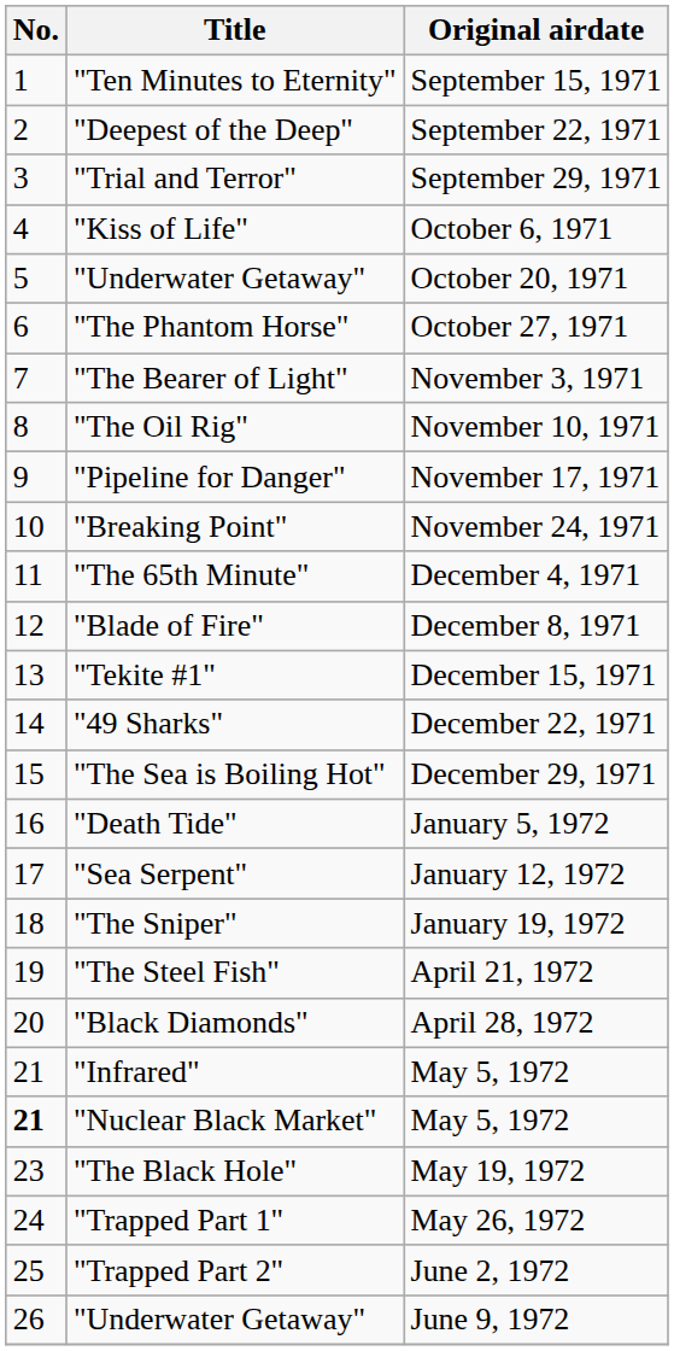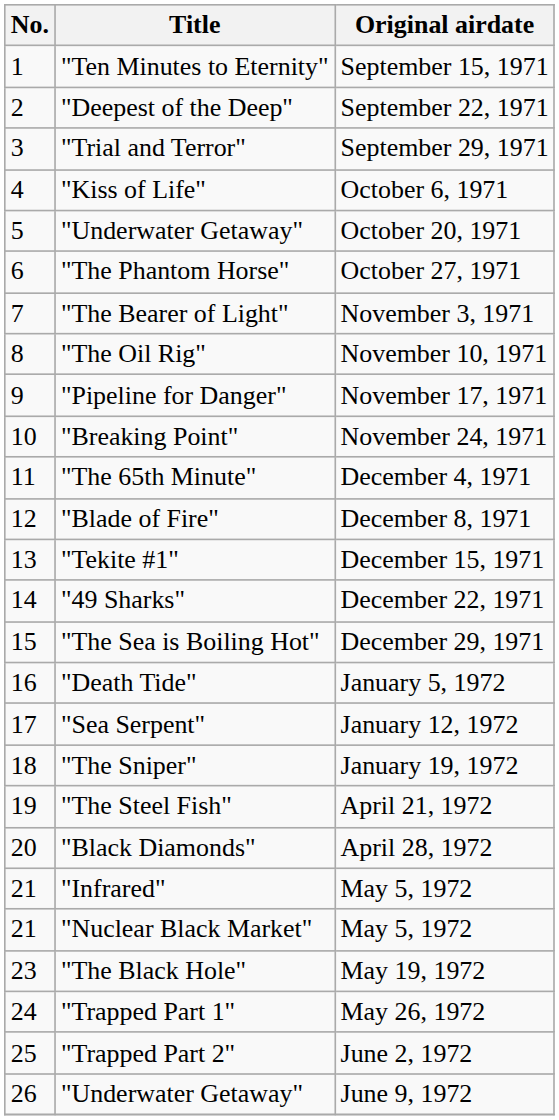"Nuclear Black Market" | No.: bold -> normal
